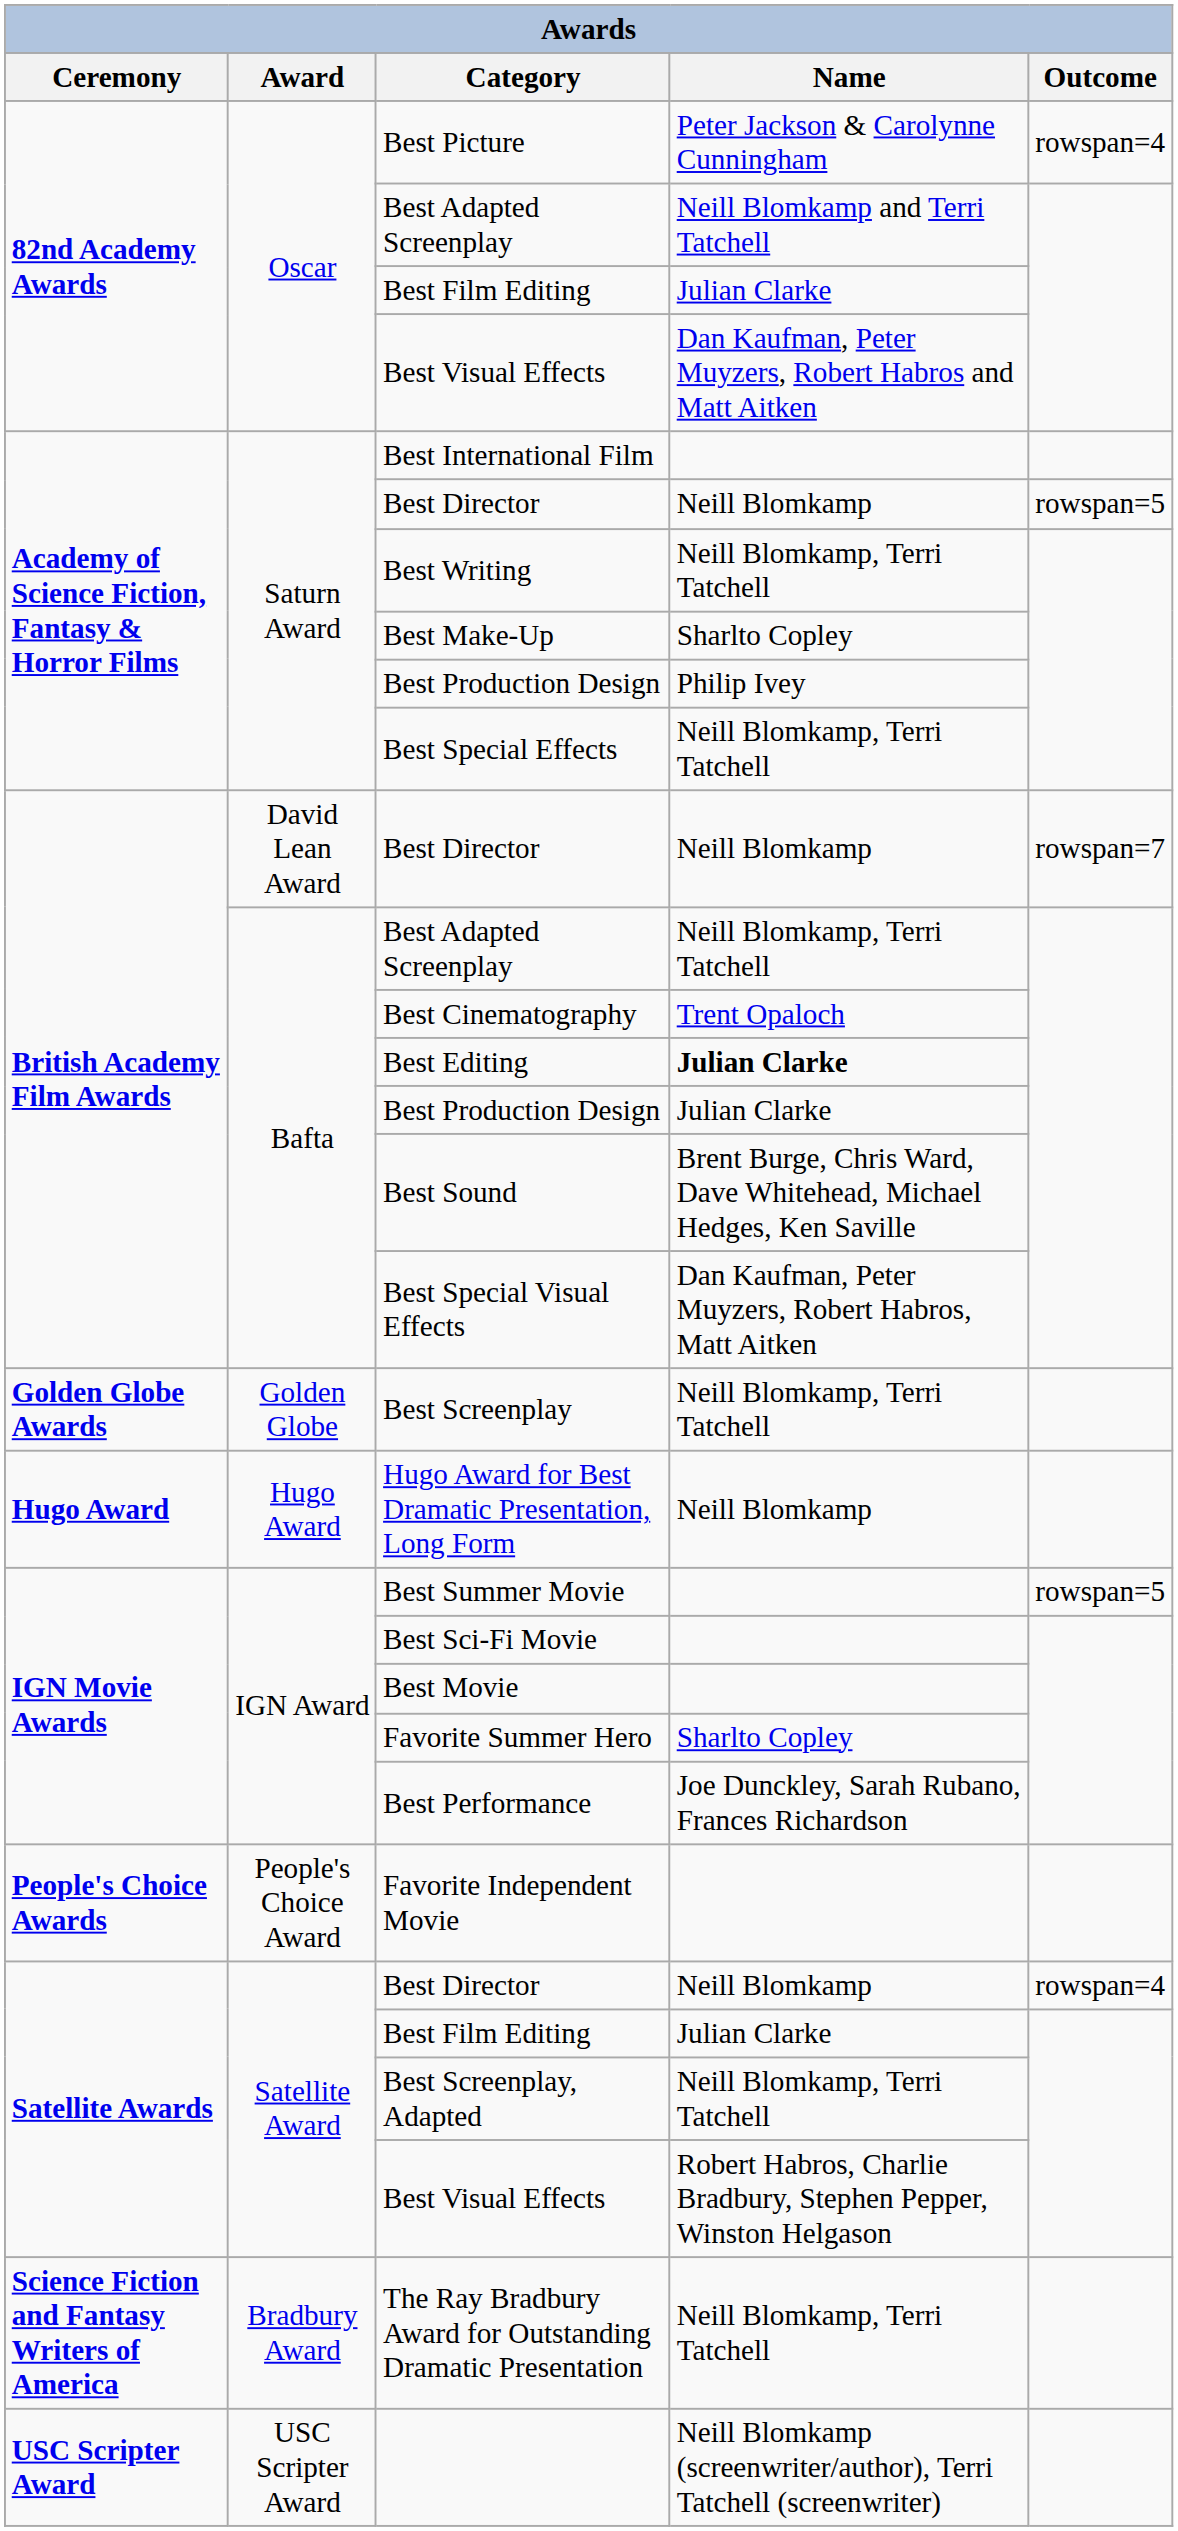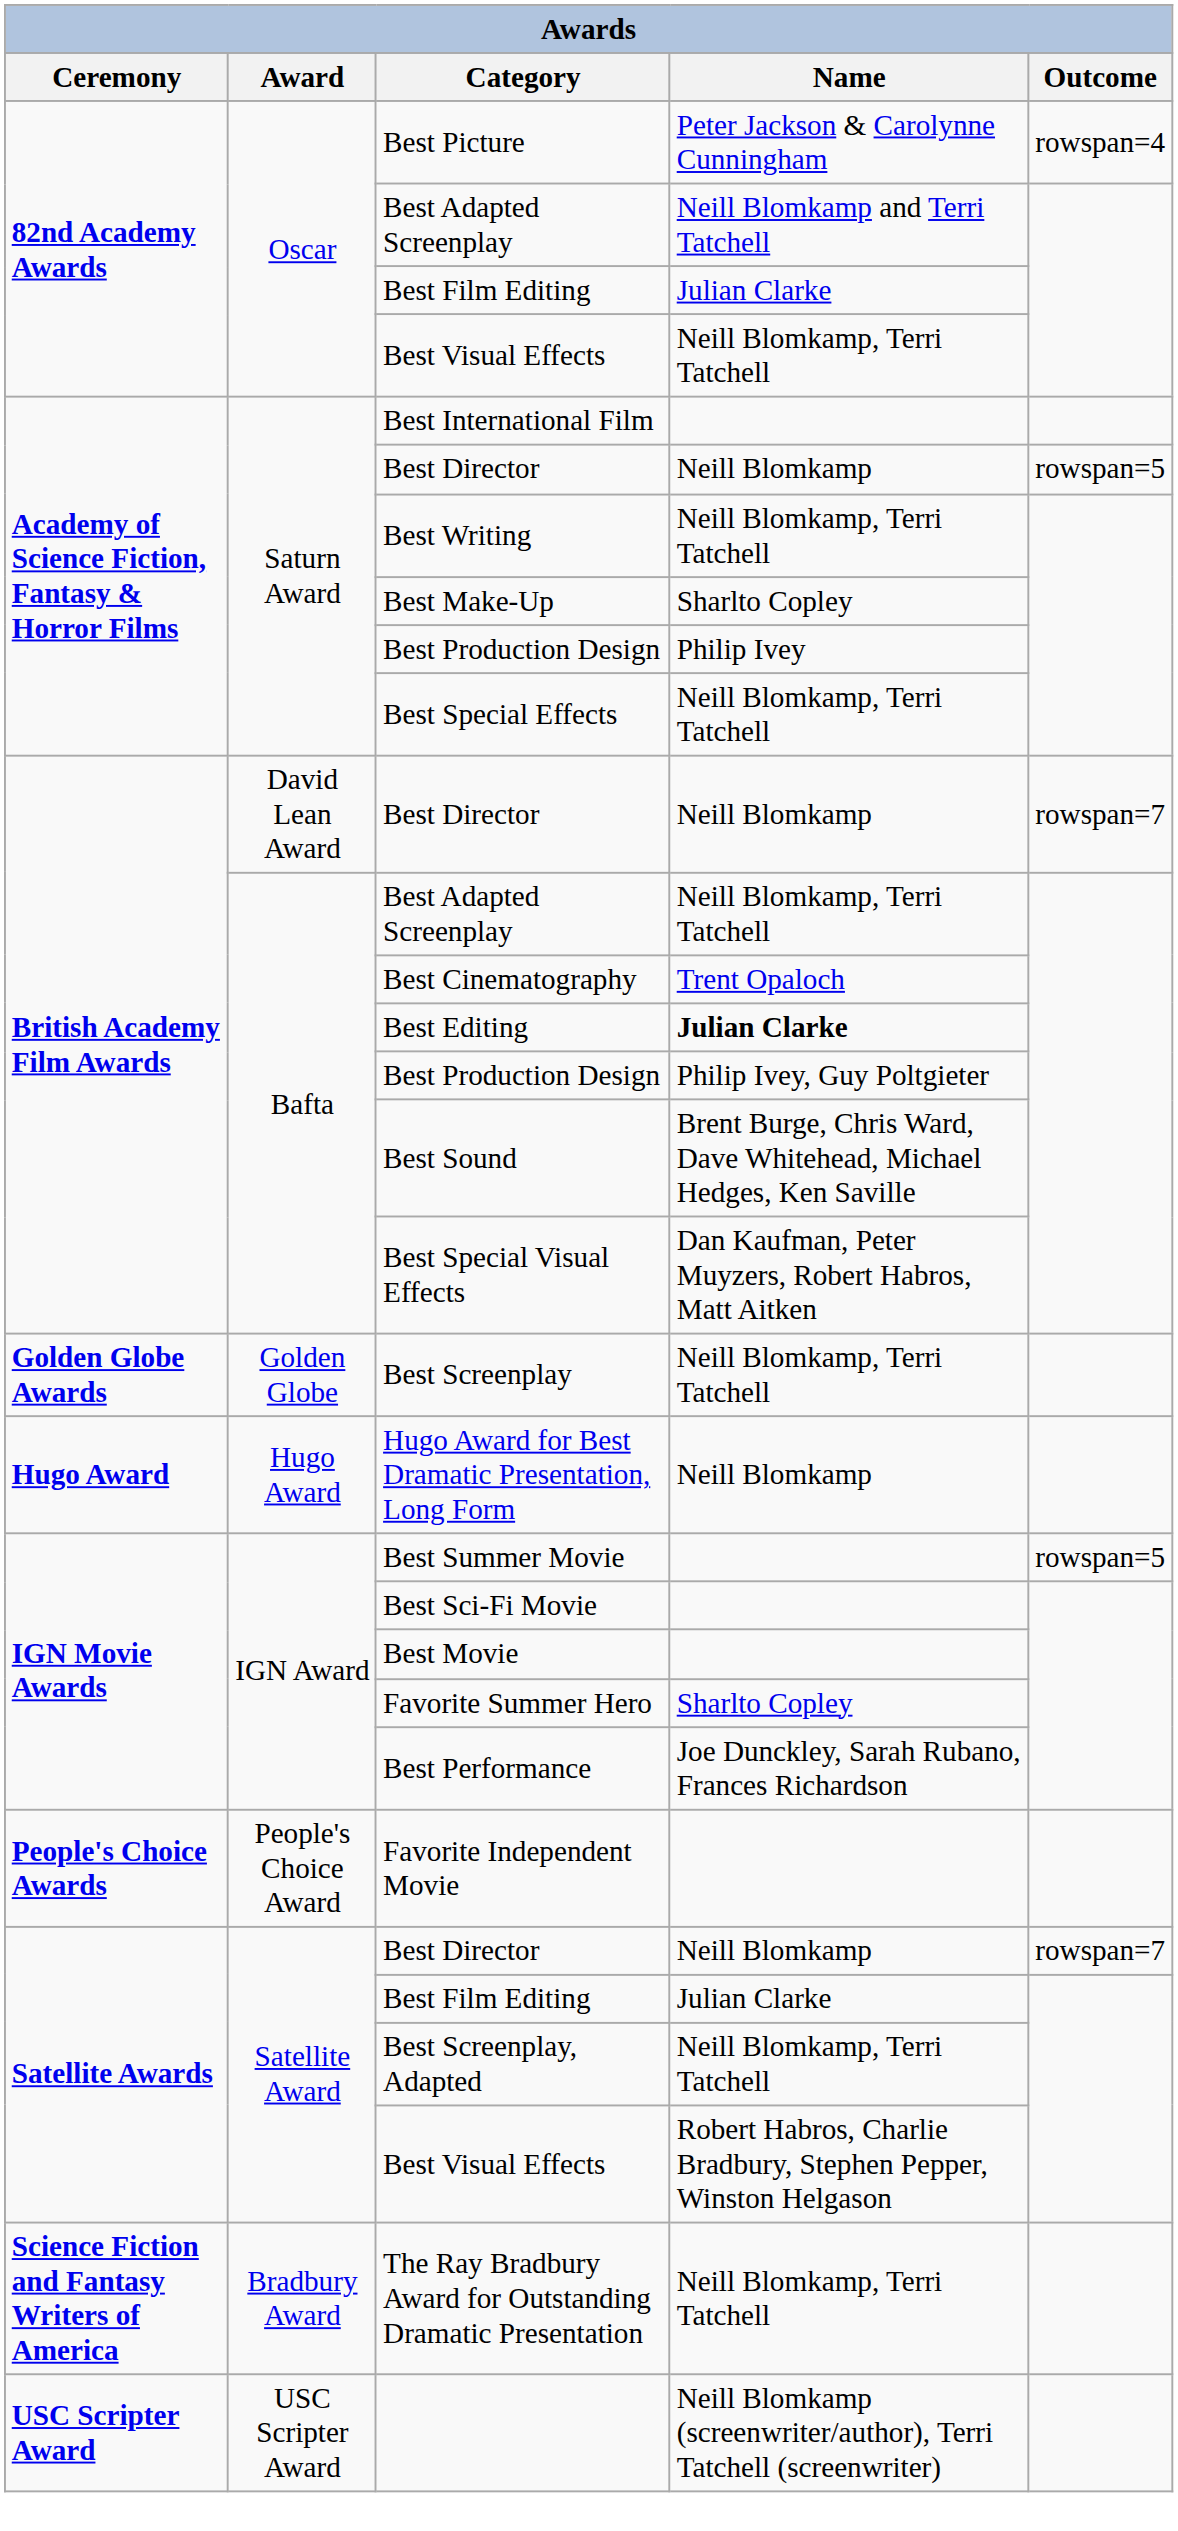Oscar / Best Visual Effects | Name: Dan Kaufman, Peter Muyzers, Robert Habros and Matt Aitken -> Neill Blomkamp, Terri Tatchell
Bafta / Best Production Design | Name: Julian Clarke -> Philip Ivey, Guy Poltgieter
Satellite Award / Best Director | Outcome: rowspan=4 -> rowspan=7
